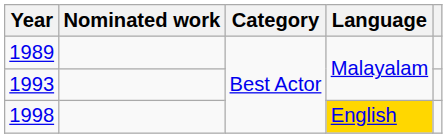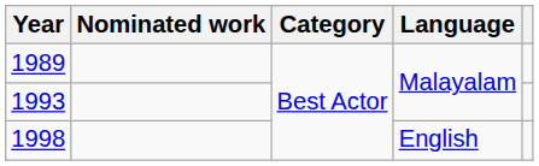1998 | Language: gold background -> no background
